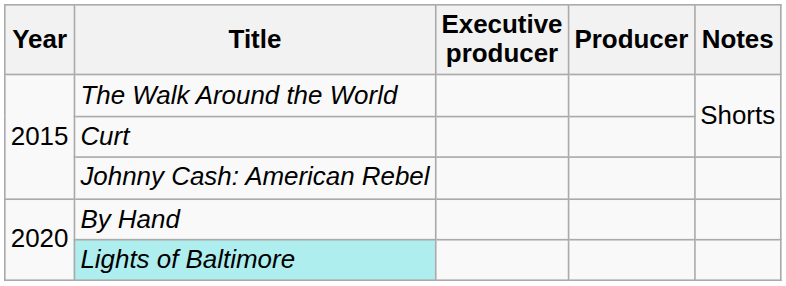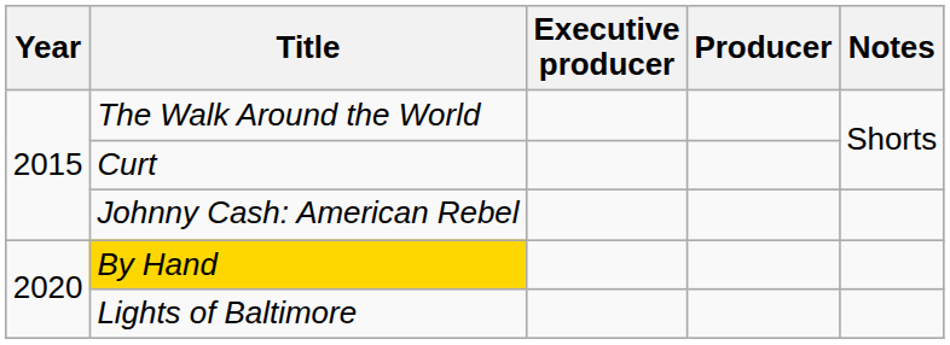By Hand | Title: no background -> gold background
Lights of Baltimore | Title: paleturquoise background -> no background
